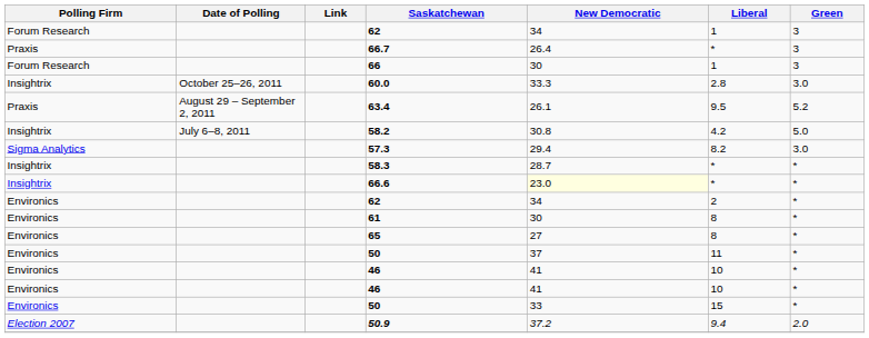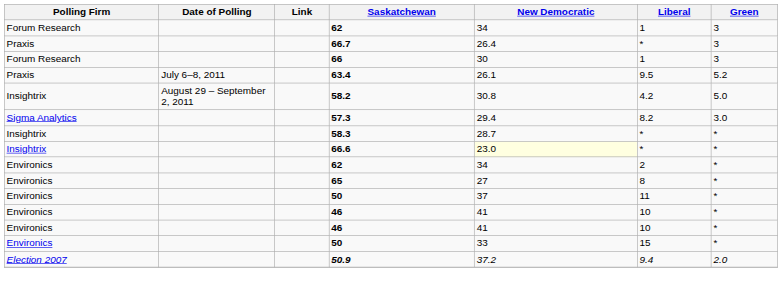- row: Insightrix | October 25–26, 2011 | 60.0 | 33.3 | 2.8 | 3.0
63.4 | Date of Polling: August 29 – September 2, 2011 -> July 6–8, 2011
58.2 | Date of Polling: July 6–8, 2011 -> August 29 – September 2, 2011
- row: Environics | 61 | 30 | 8 | *
